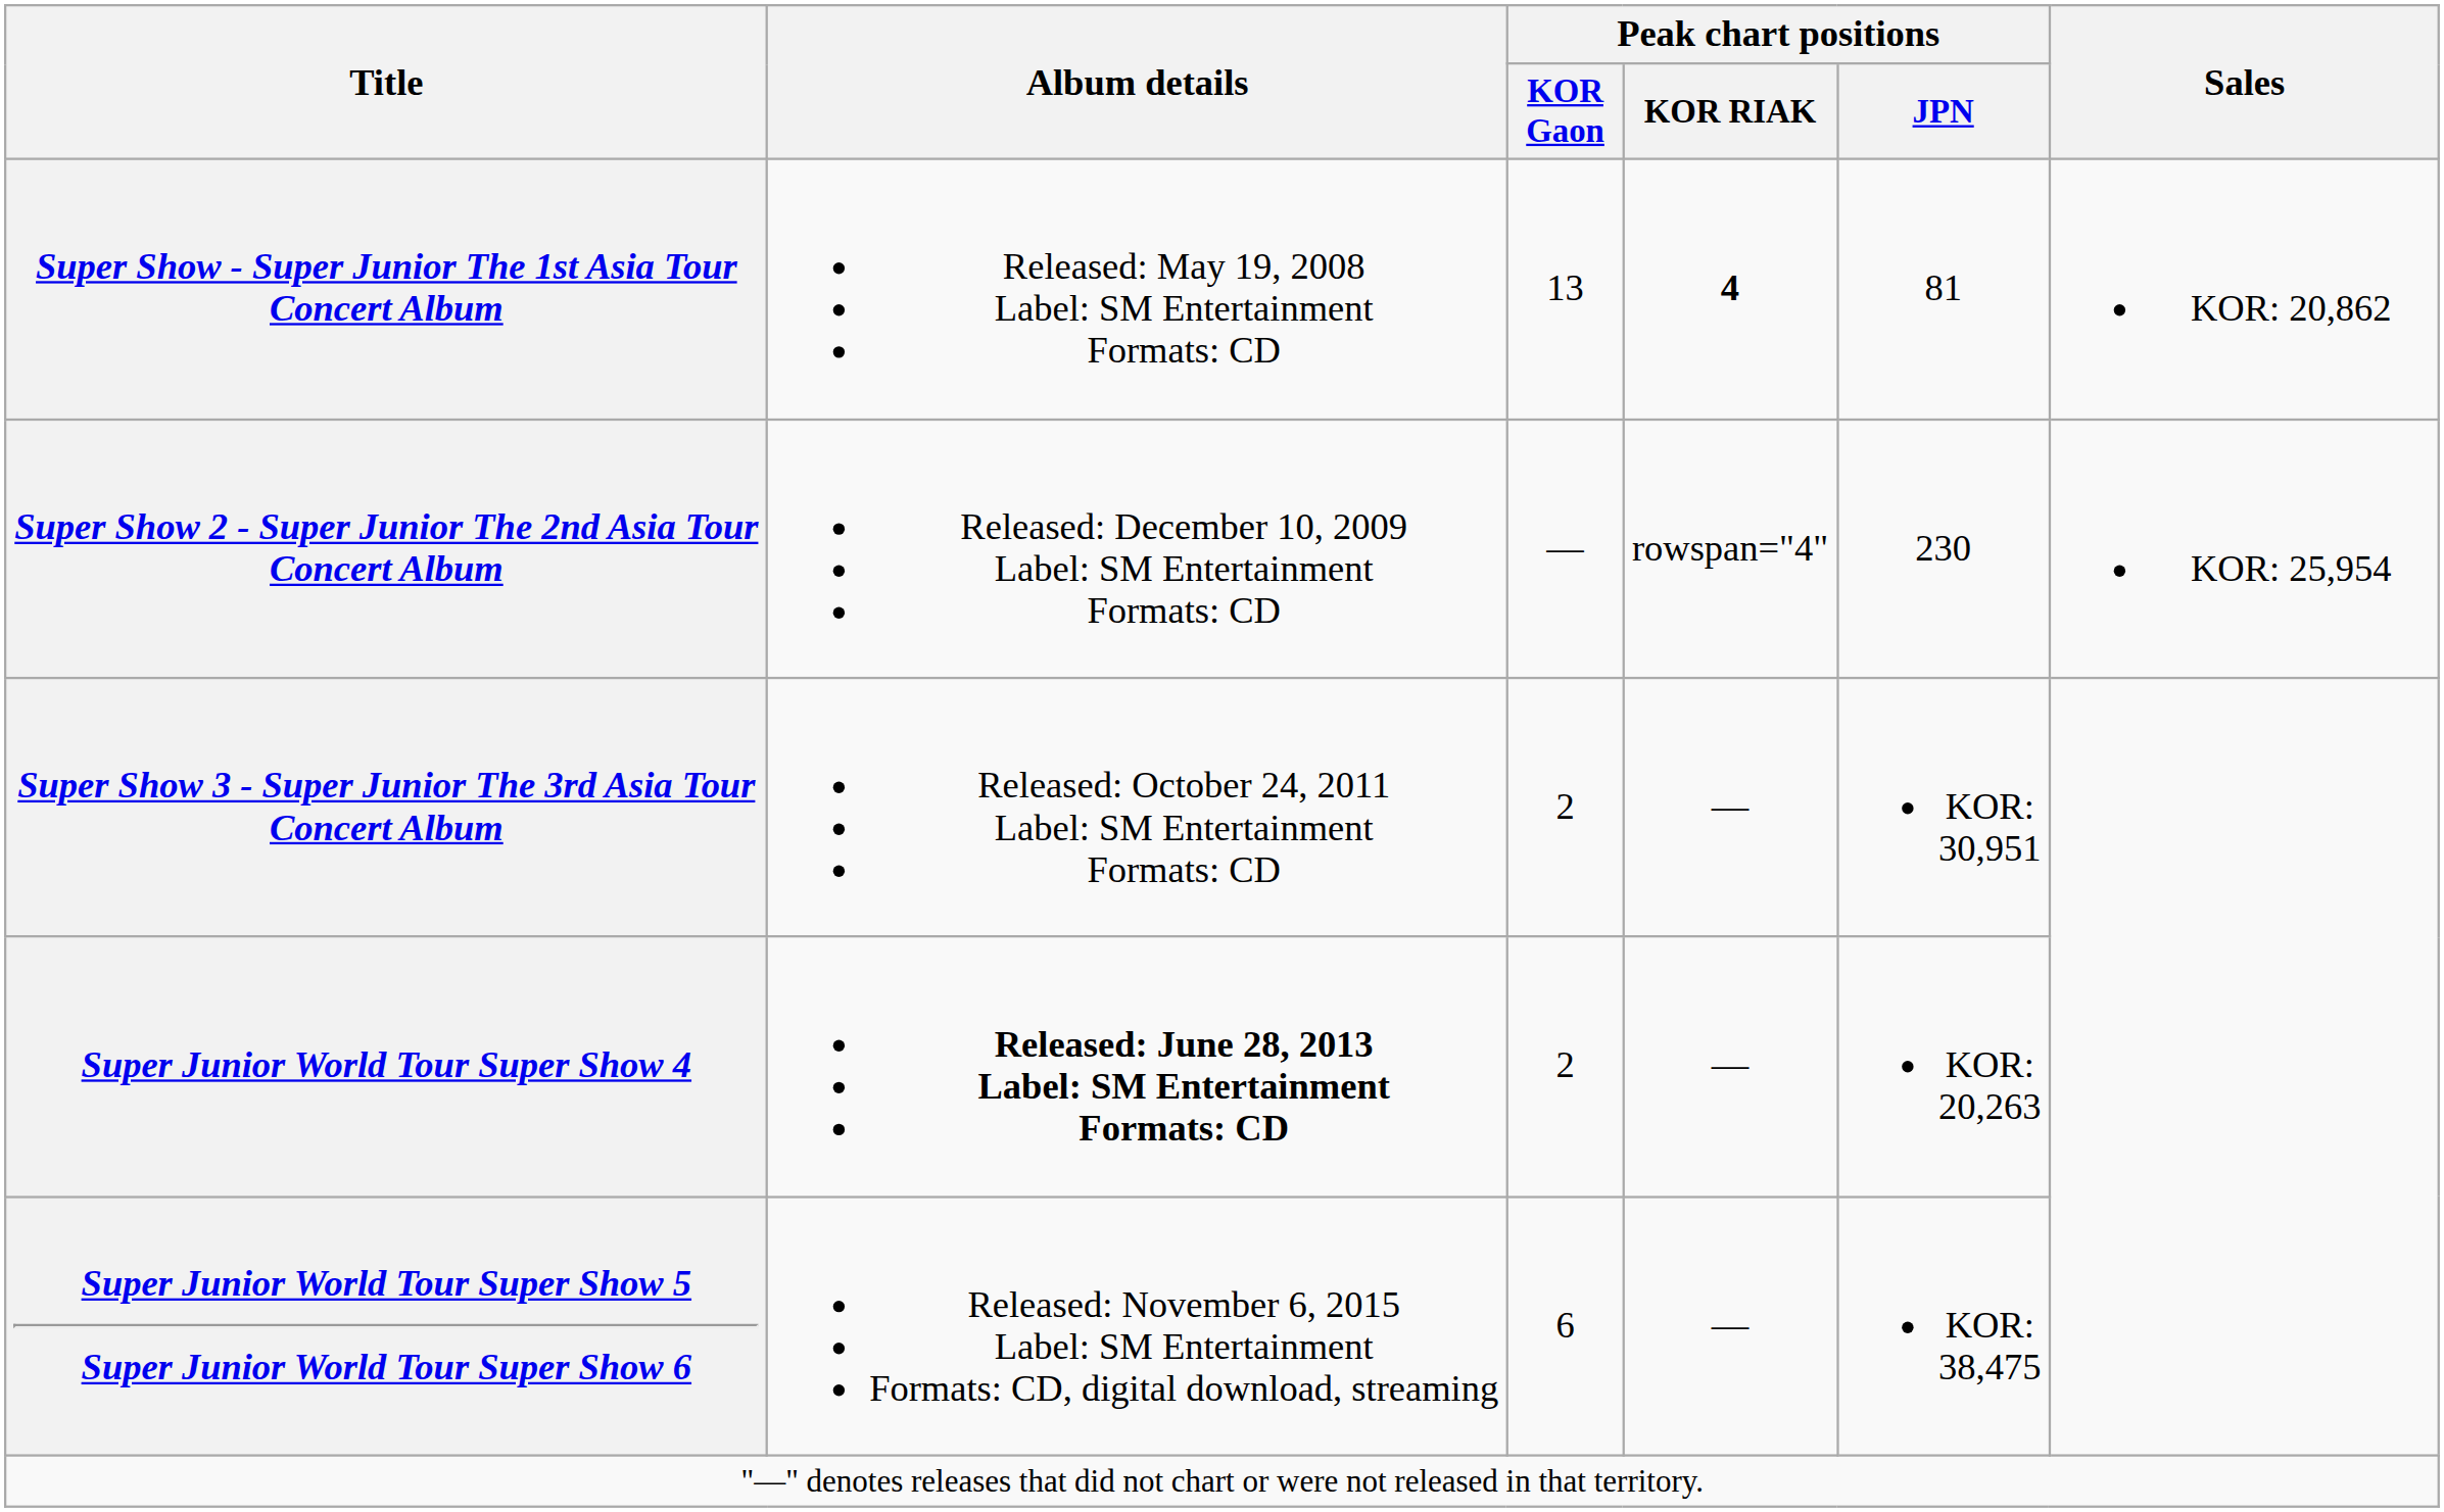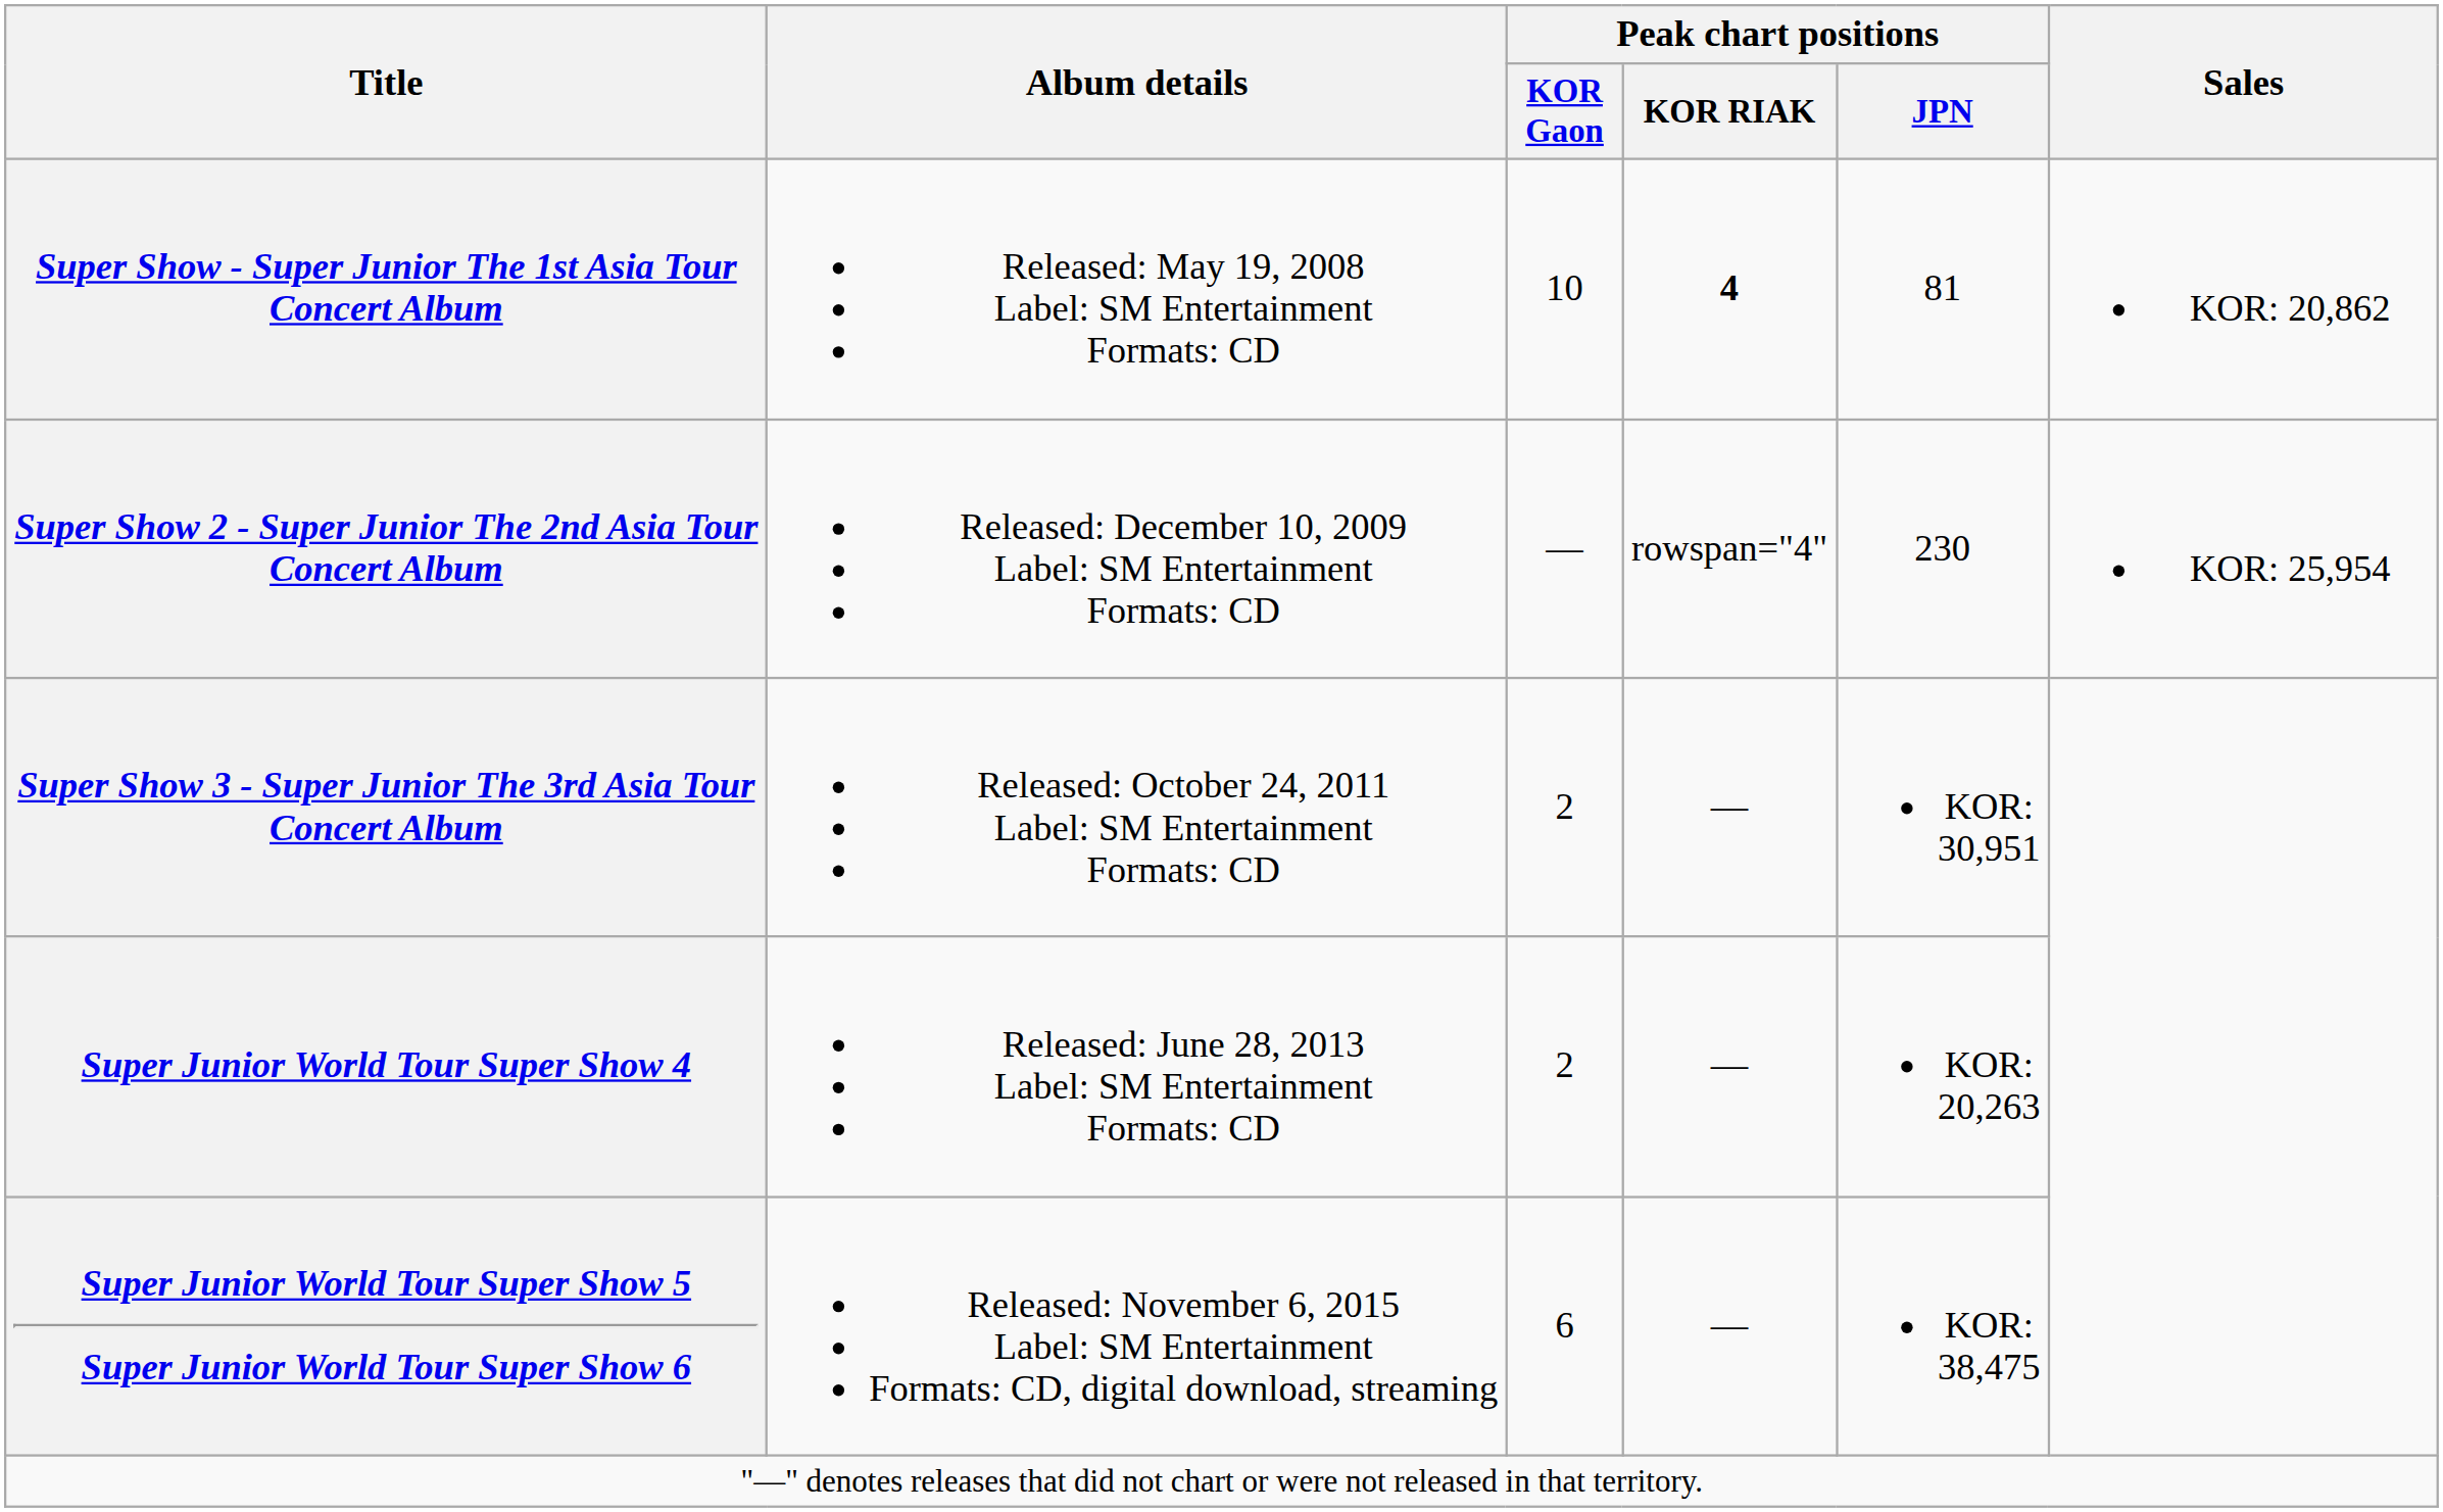Super Show - Super Junior The 1st Asia Tour Concert Album | Peak chart positions / KOR Gaon: 13 -> 10
Super Junior World Tour Super Show 4 | Album details: bold -> normal
